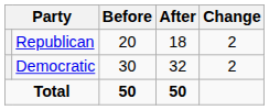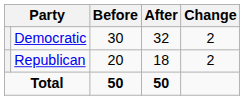rows swapped: Democratic <-> Republican
